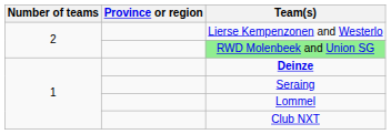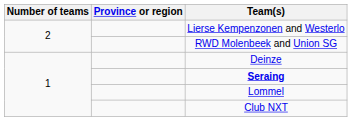RWD Molenbeek and Union SG | Team(s): lightgreen background -> no background
Deinze | Team(s): bold -> normal
Seraing | Team(s): normal -> bold
